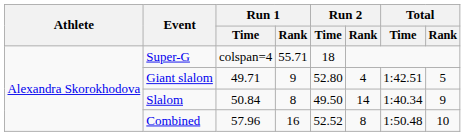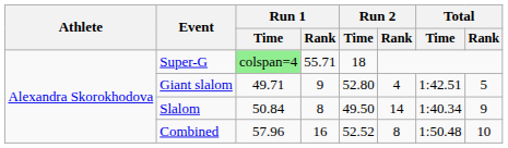Super-G | Run 1 / Time: no background -> lightgreen background
